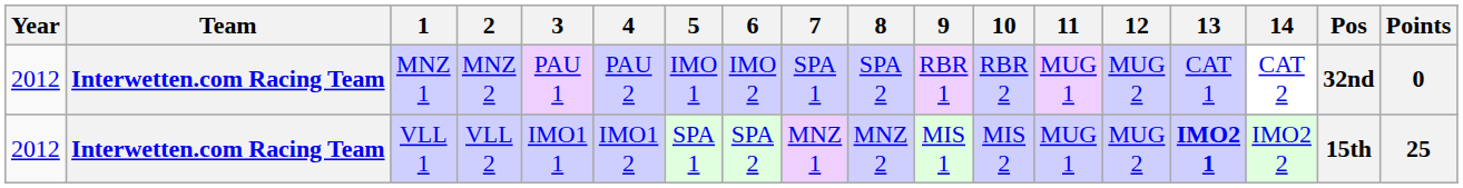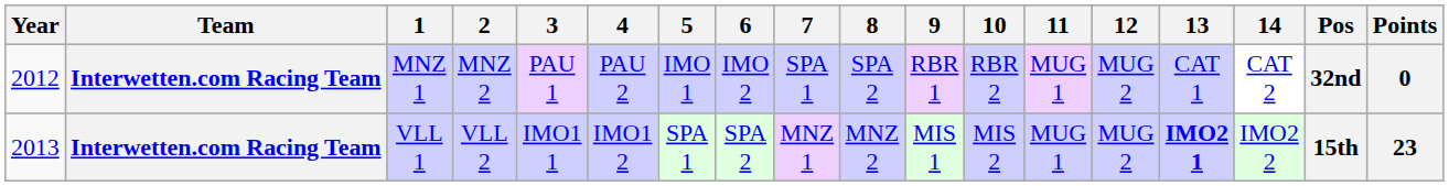VLL 1 | Year: 2012 -> 2013
VLL 1 | Points: 25 -> 23
